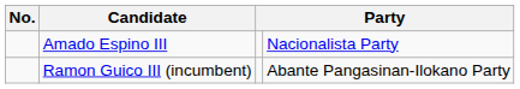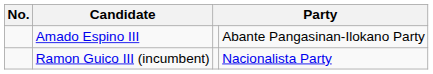Amado Espino III | column 4: Nacionalista Party -> Abante Pangasinan-Ilokano Party
Ramon Guico III (incumbent) | column 4: Abante Pangasinan-Ilokano Party -> Nacionalista Party
